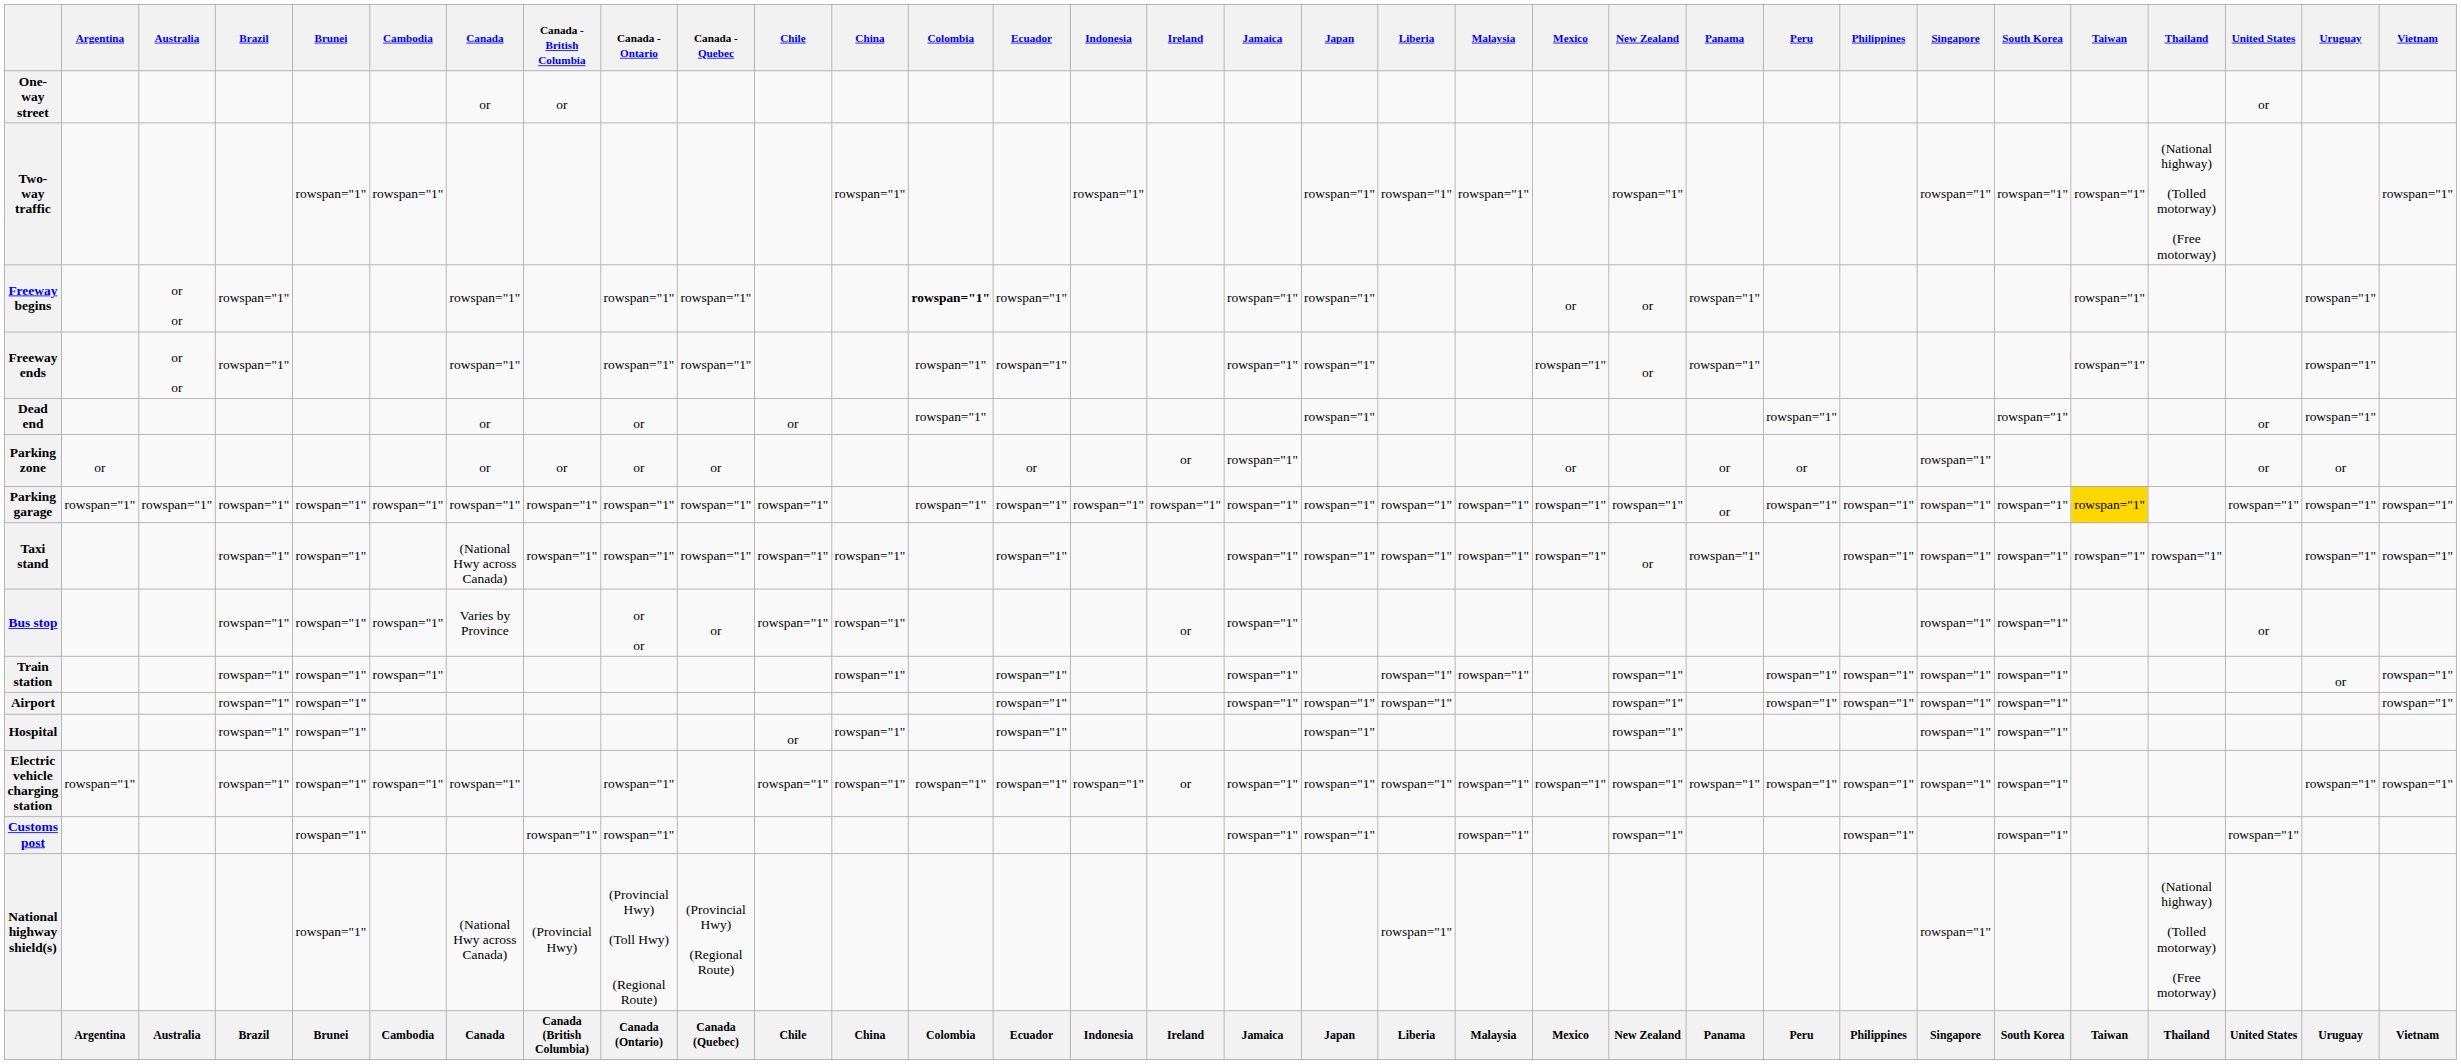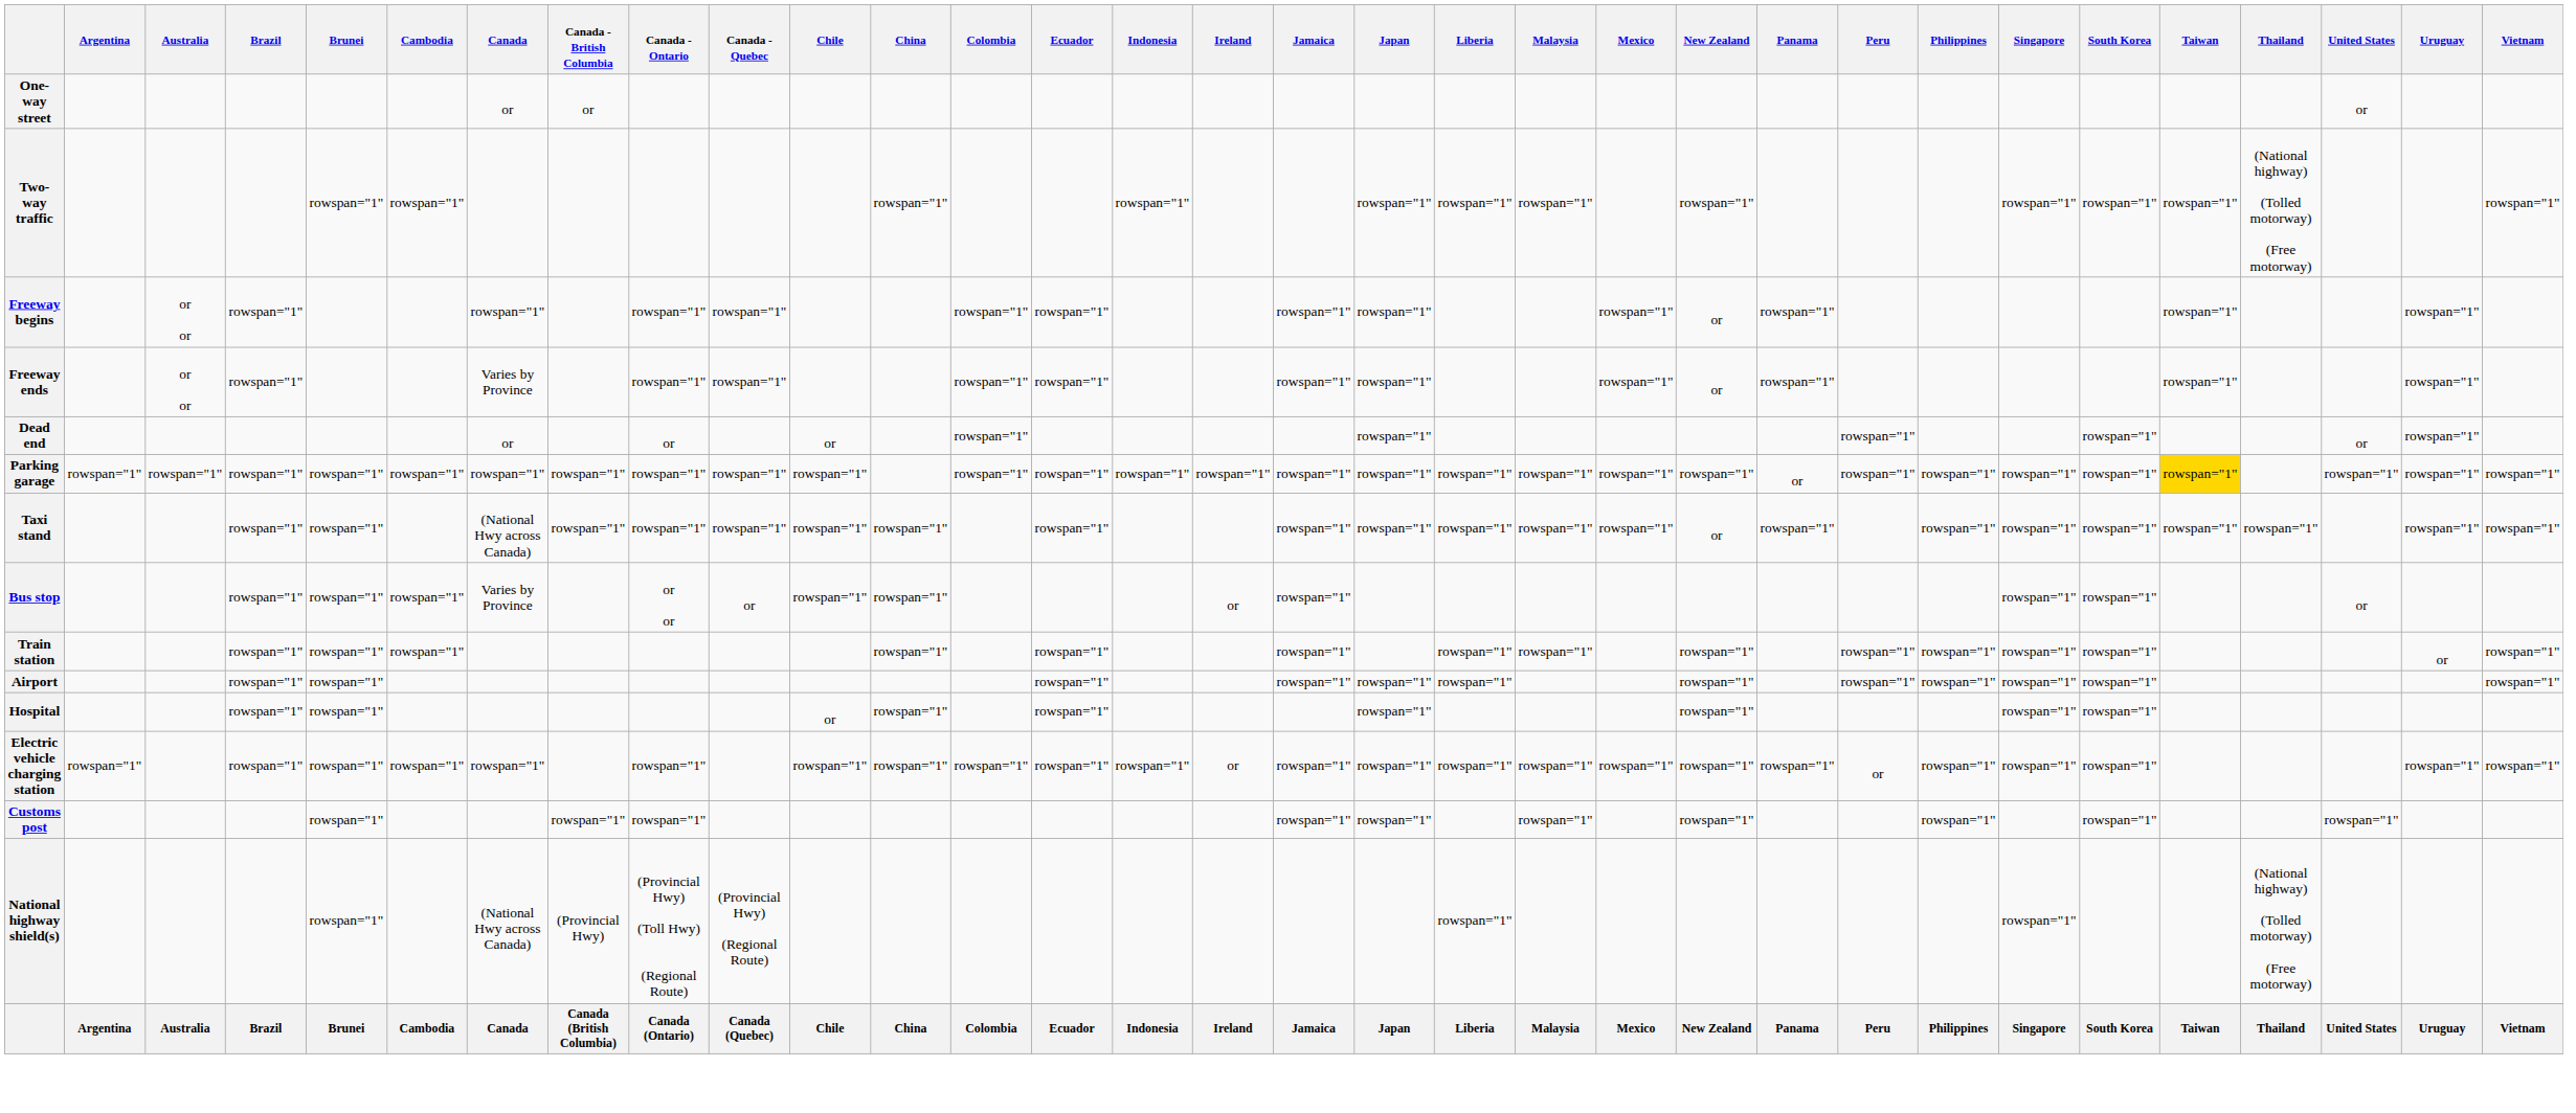Freeway begins | Colombia: bold -> normal
Freeway begins | Mexico: or -> rowspan="1"
Freeway ends | Canada: rowspan="1" -> Varies by Province
- row: Parking zone | or | or | or | or | or | or | or | rowspan="1" | or | or | or | rowspan="1" | or | or
Electric vehicle charging station | Peru: rowspan="1" -> or
